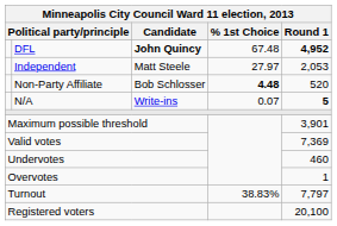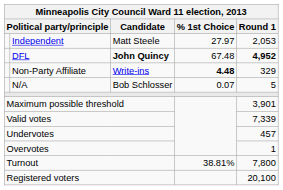rows swapped: DFL <-> Independent
Non-Party Affiliate | Candidate: Bob Schlosser -> Write-ins
Non-Party Affiliate | Round 1: 520 -> 329
N/A | Candidate: Write-ins -> Bob Schlosser
N/A | Round 1: bold -> normal
Valid votes | Round 1: 7,369 -> 7,339
Undervotes | Round 1: 460 -> 457
Turnout | % 1st Choice: 38.83% -> 38.81%
Turnout | Round 1: 7,797 -> 7,800
